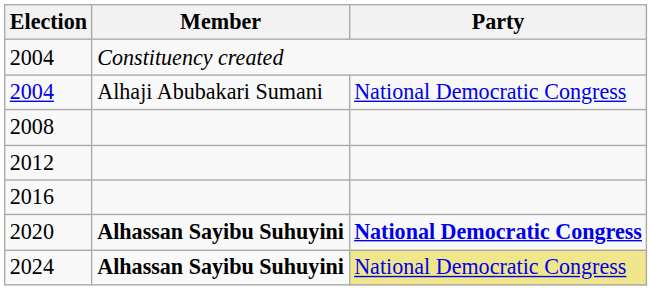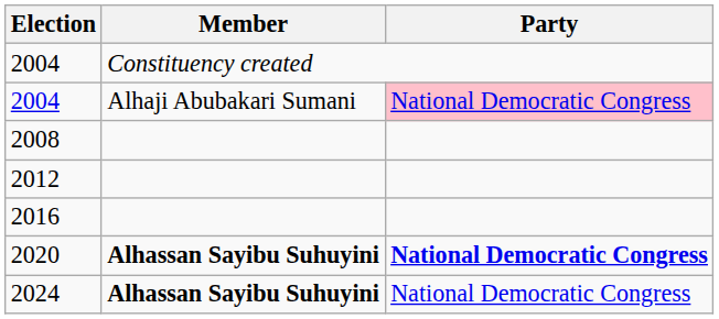2004 / Alhaji Abubakari Sumani | Party: no background -> pink background
2024 | Party: khaki background -> no background
